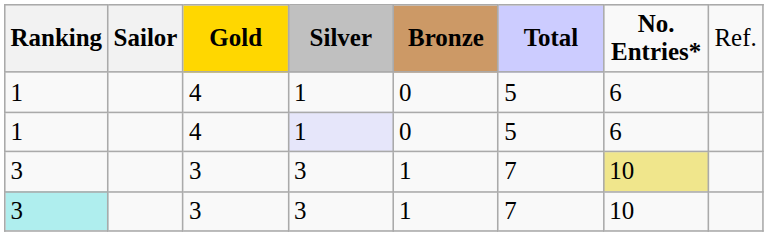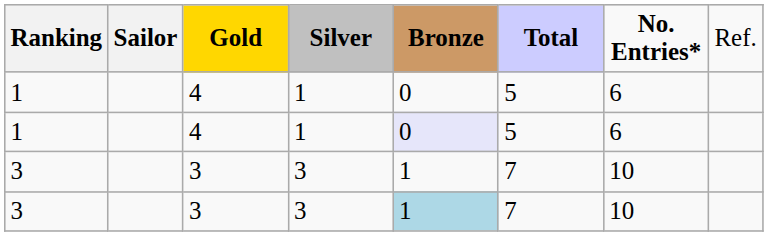row 3 | column 4: lavender background -> no background
row 3 | column 5: no background -> lavender background
row 4 | column 7: khaki background -> no background
row 5 | column 1: paleturquoise background -> no background
row 5 | column 5: no background -> lightblue background
